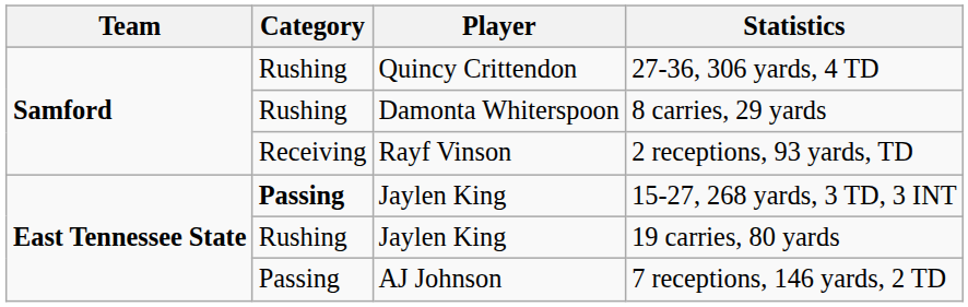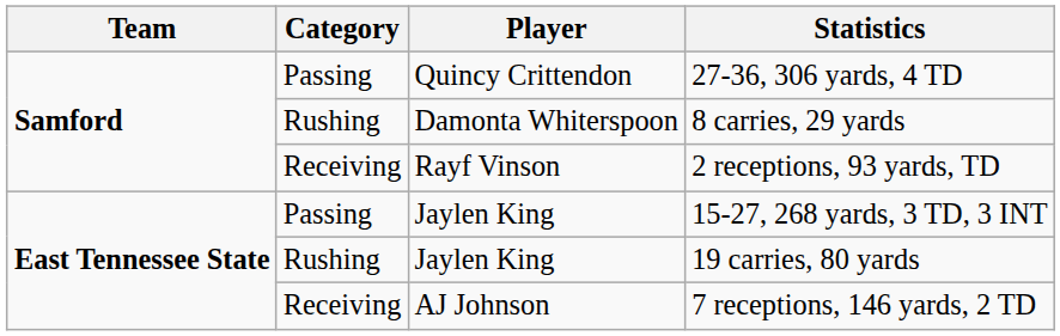27-36, 306 yards, 4 TD | Category: Rushing -> Passing
15-27, 268 yards, 3 TD, 3 INT | Category: bold -> normal
7 receptions, 146 yards, 2 TD | Category: Passing -> Receiving
